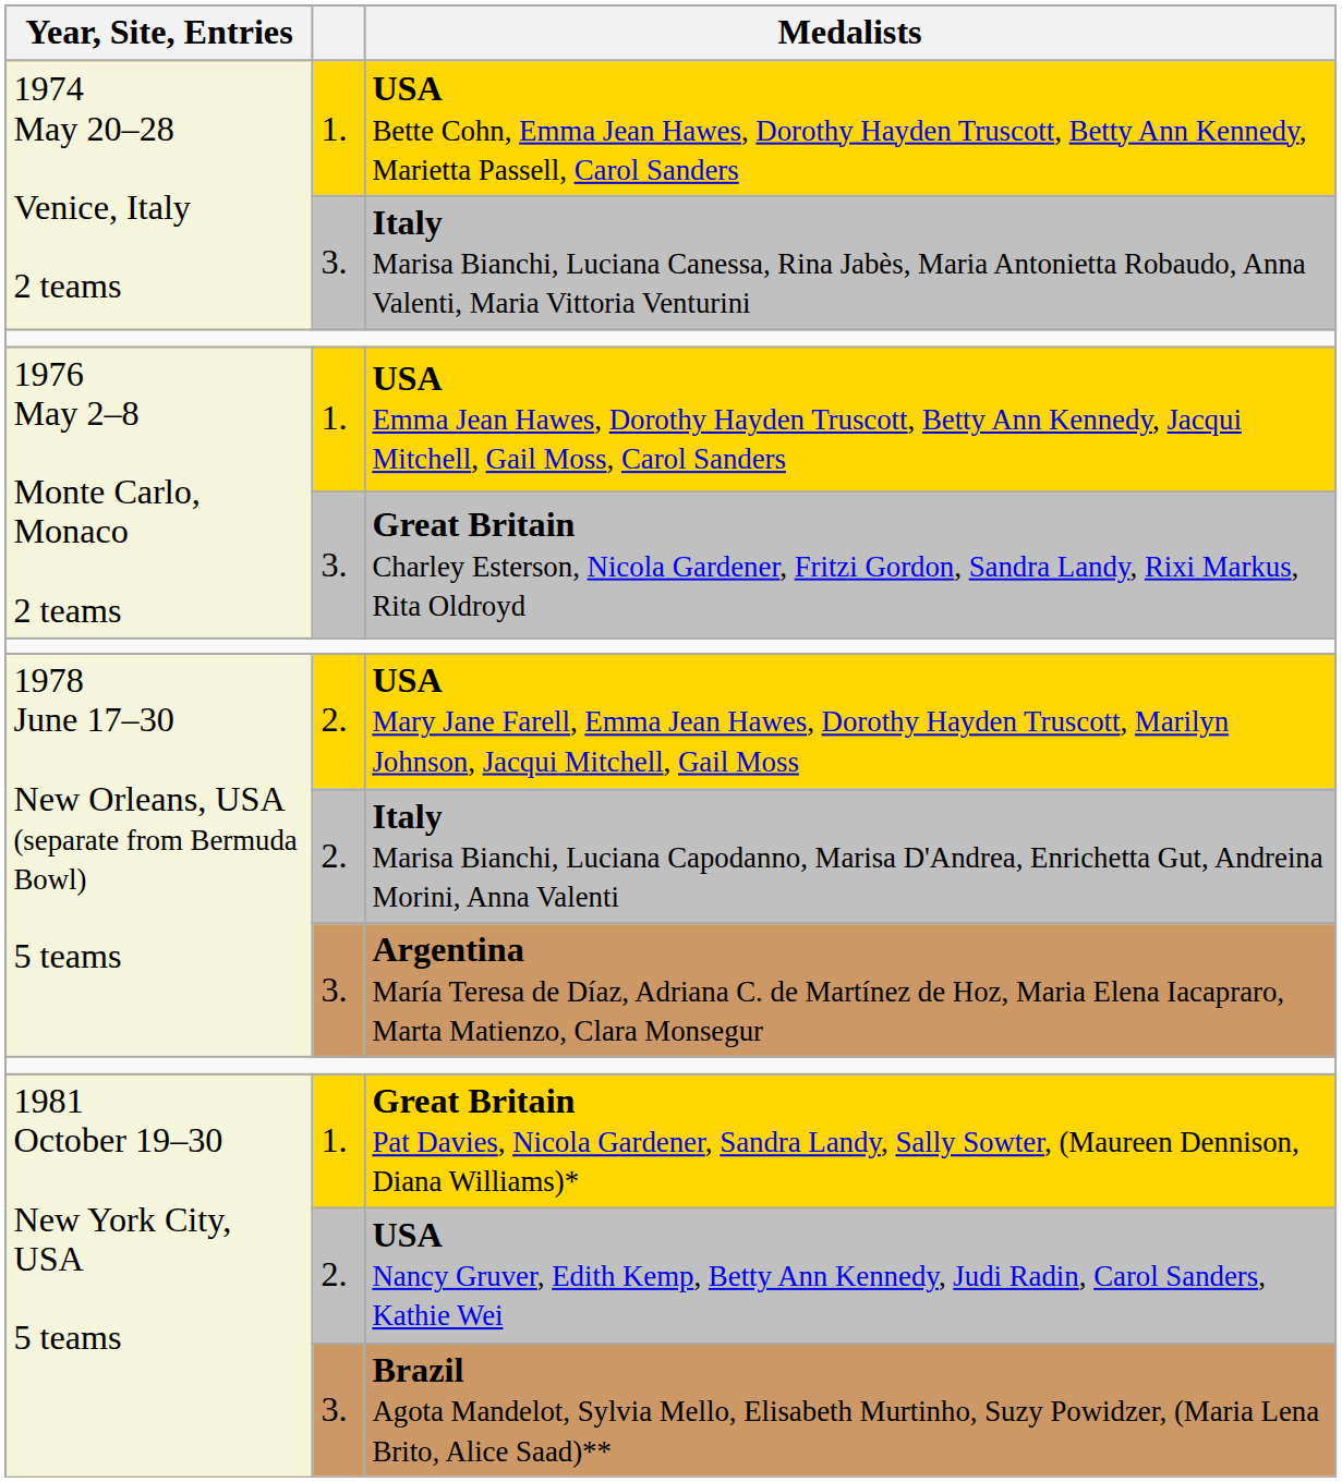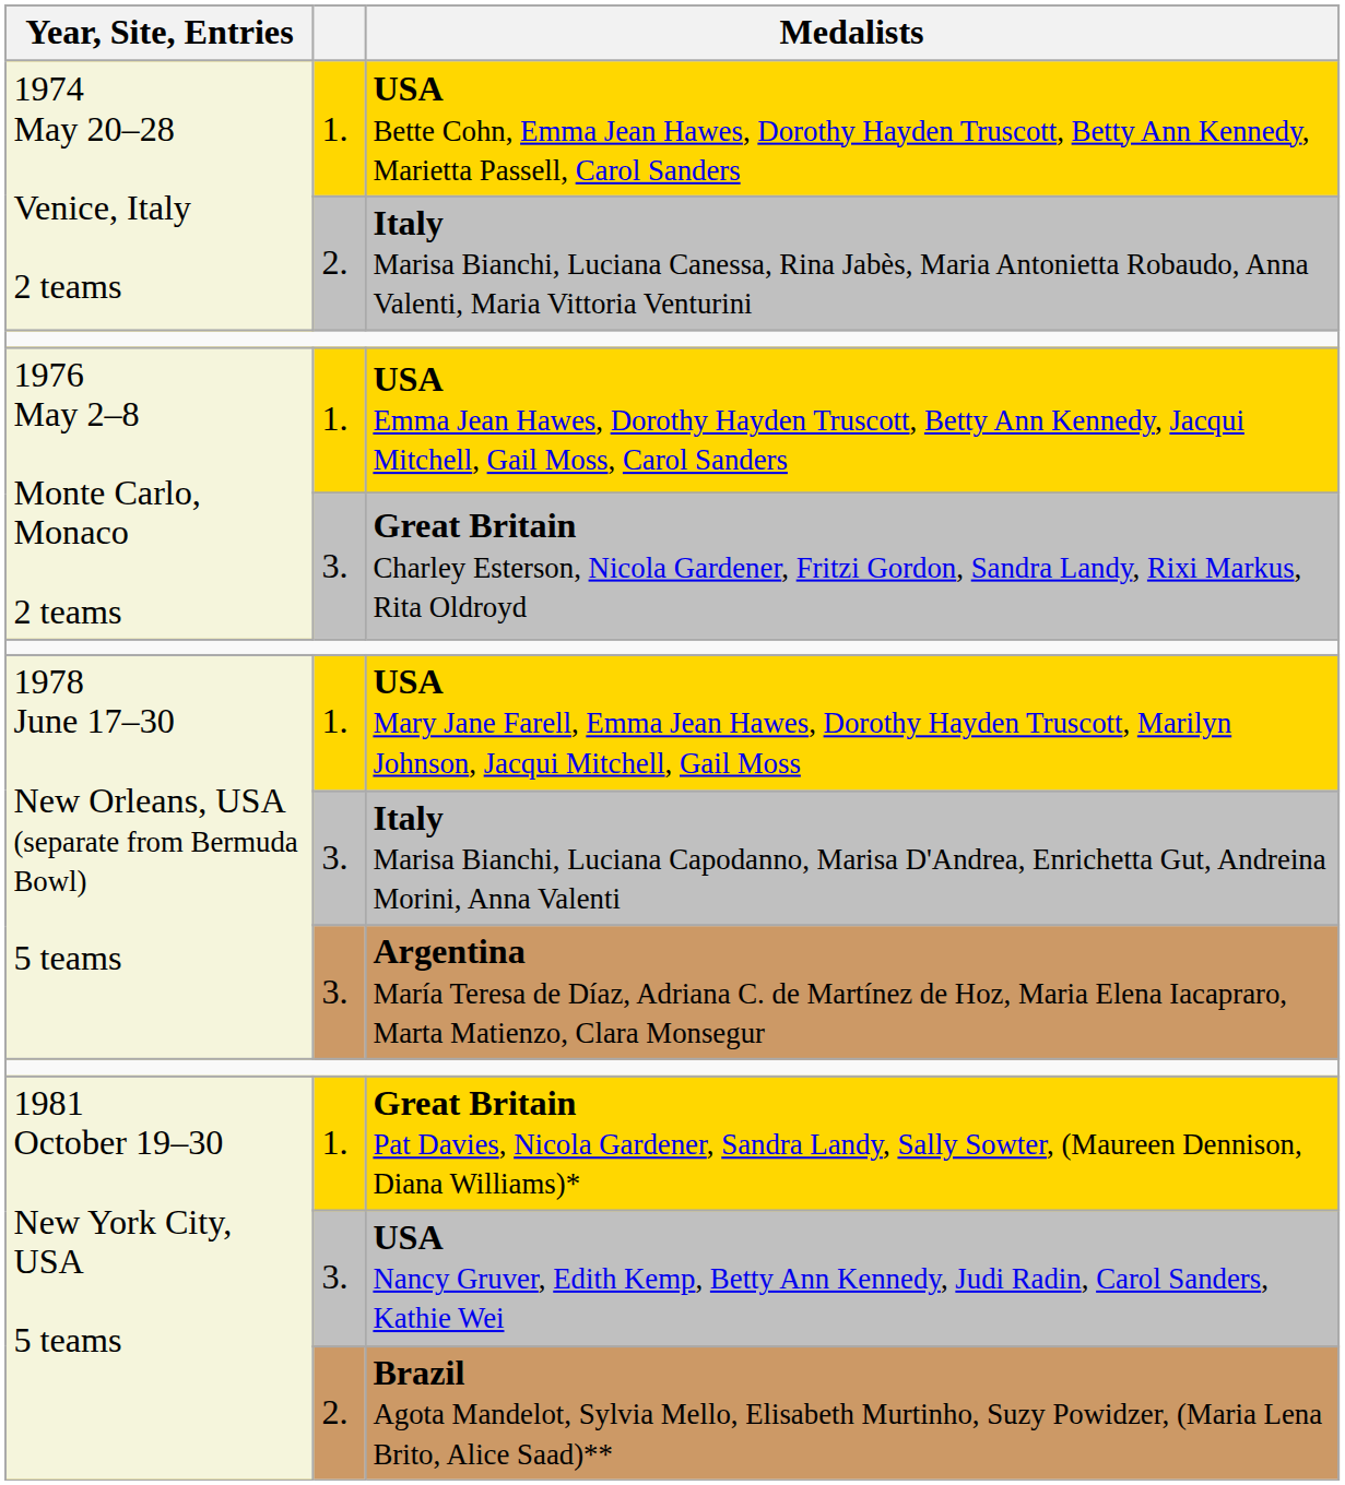row 3 | column 2: 3. -> 2.
row 8 | column 2: 2. -> 1.
row 9 | column 2: 2. -> 3.
row 13 | column 2: 2. -> 3.
row 14 | column 2: 3. -> 2.
